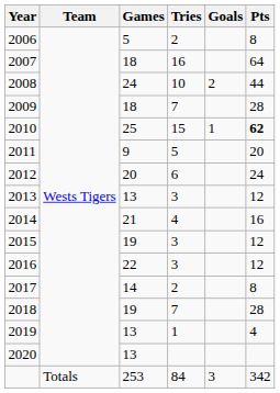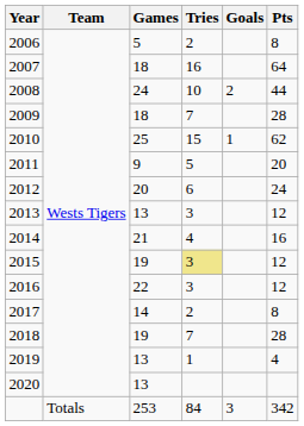2010 | Pts: bold -> normal
2015 | Tries: no background -> khaki background
